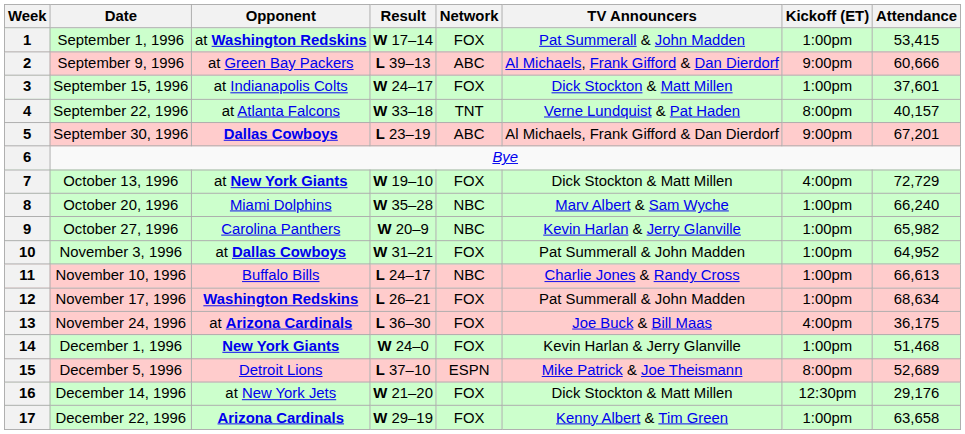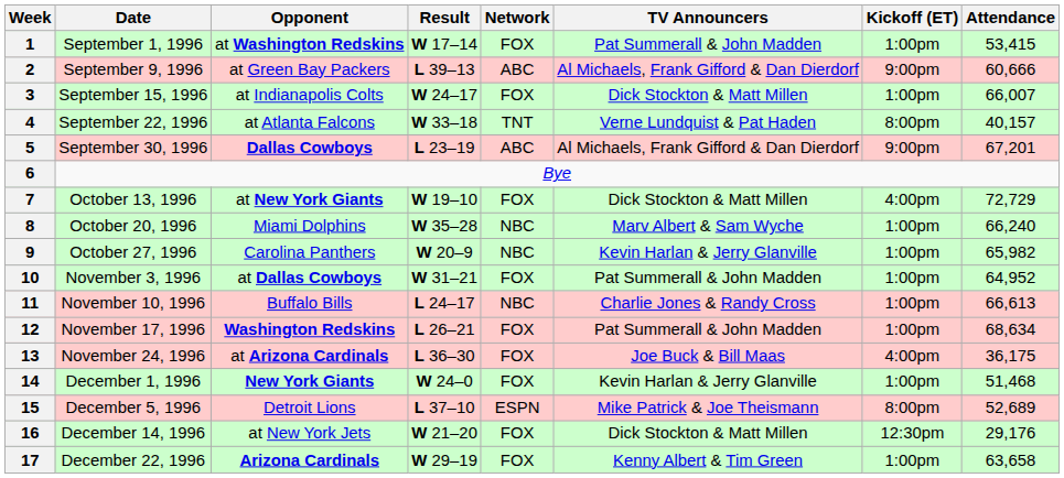3 | Attendance: 37,601 -> 66,007
